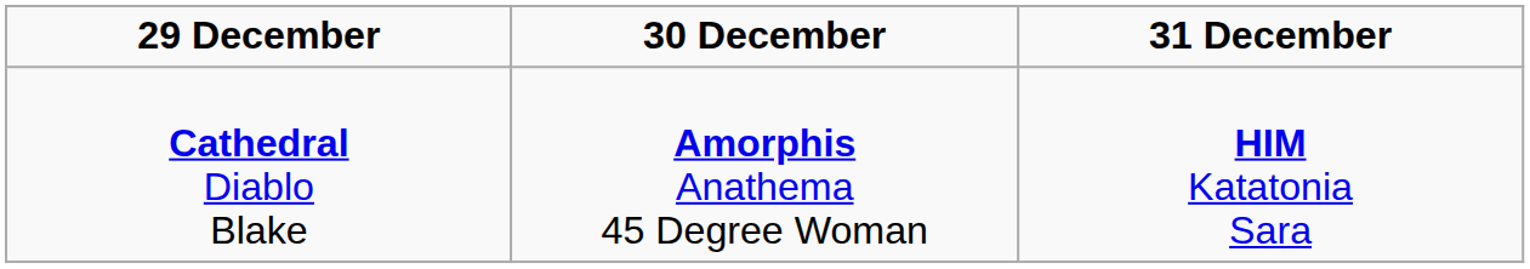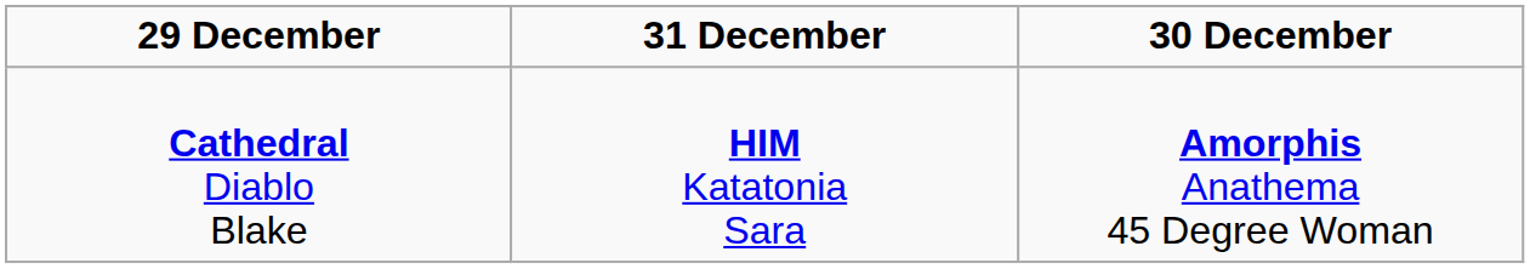columns swapped: 30 December <-> 31 December
